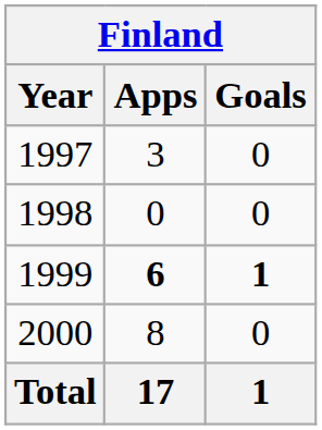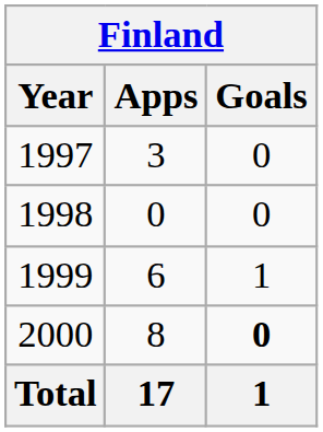1999 | Apps: bold -> normal
1999 | Goals: bold -> normal
2000 | Goals: normal -> bold
